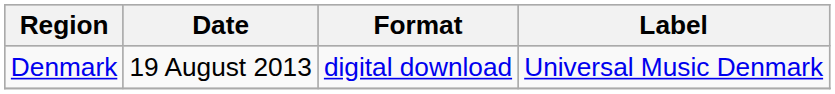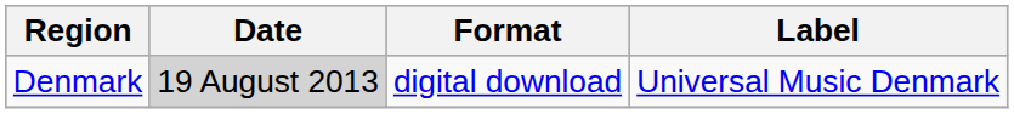Denmark | Date: no background -> lightgrey background
